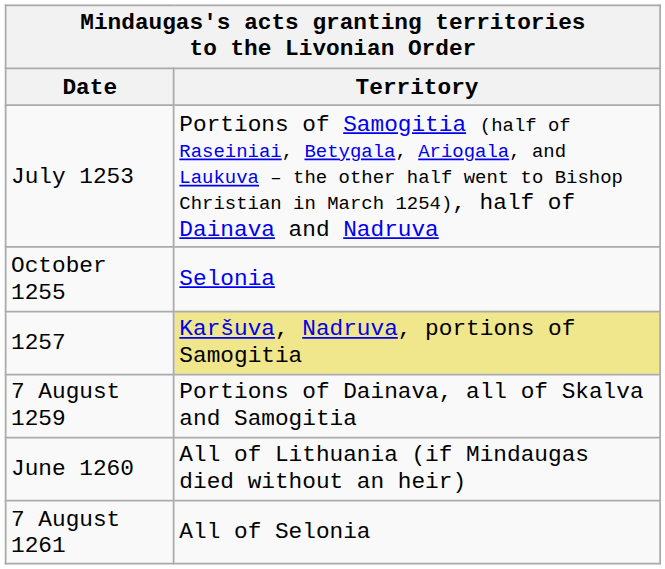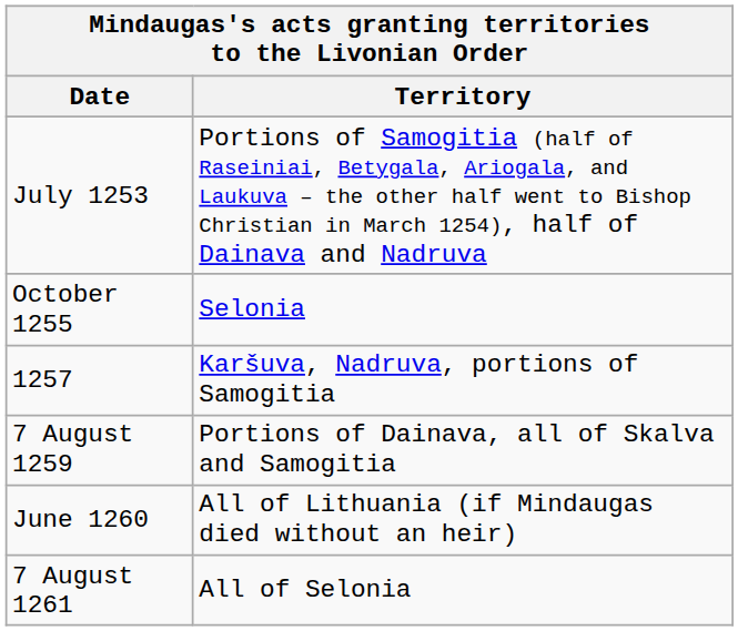1257 | Territory: khaki background -> no background
